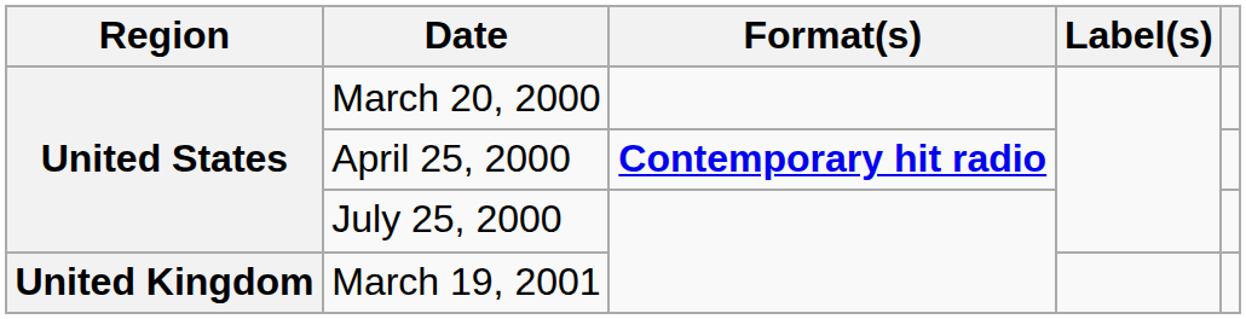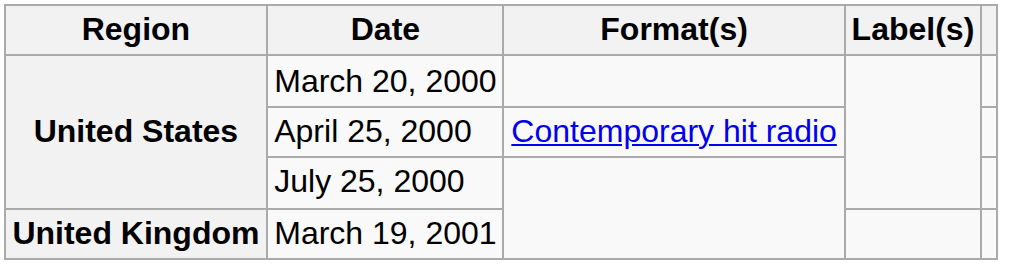April 25, 2000 | Format(s): bold -> normal
